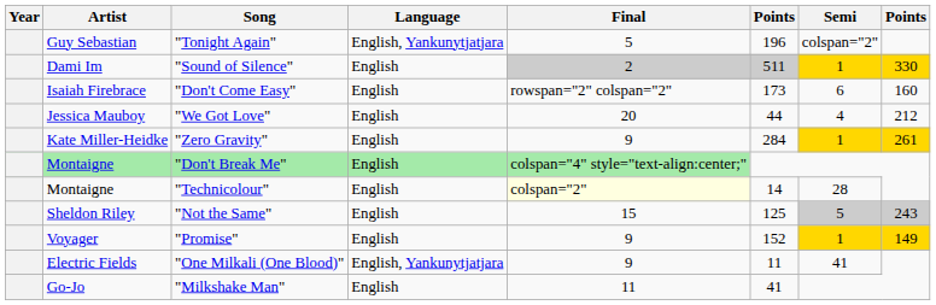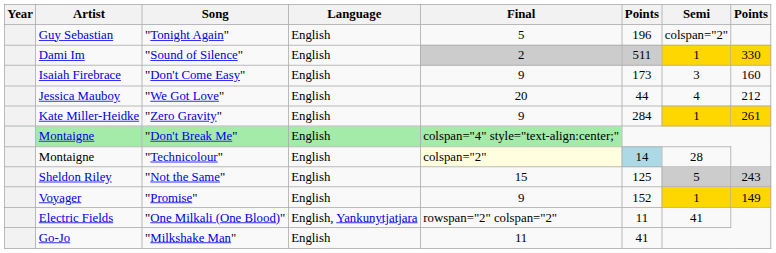"Tonight Again" | Language: English, Yankunytjatjara -> English
"Don't Come Easy" | Final: rowspan="2" colspan="2" -> 9
"Don't Come Easy" | Semi: 6 -> 3
"Technicolour" | column 6: no background -> lightblue background
"One Milkali (One Blood)" | Final: 9 -> rowspan="2" colspan="2"
